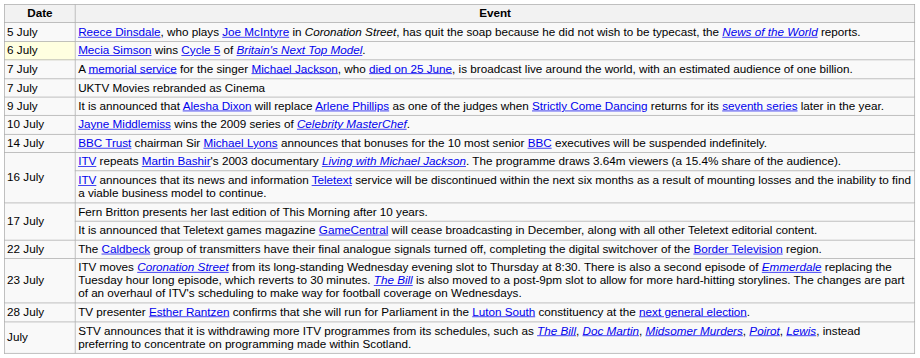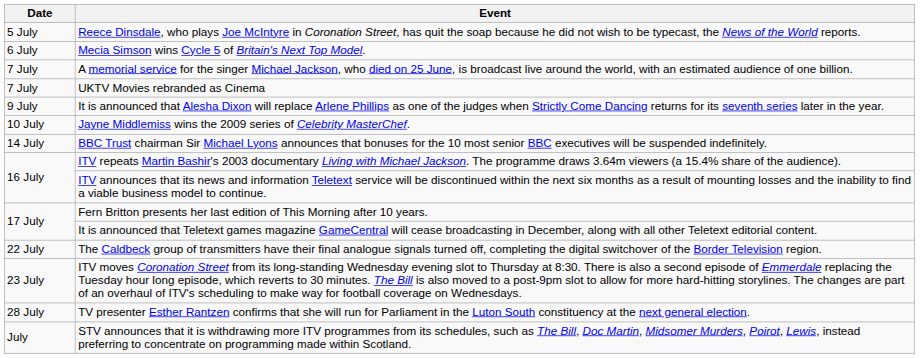Mecia Simson wins Cycle 5 of Britain's Next Top Model. | Date: lightyellow background -> no background
